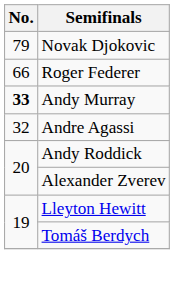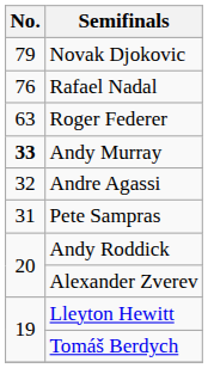+ row: 76 | Rafael Nadal
Roger Federer | No.: 66 -> 63
+ row: 31 | Pete Sampras
